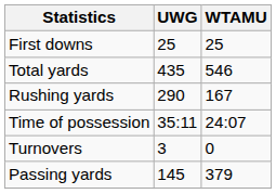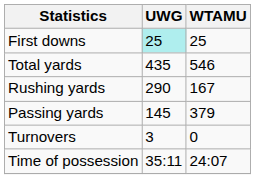First downs | UWG: no background -> paleturquoise background
rows swapped: Passing yards <-> Time of possession
